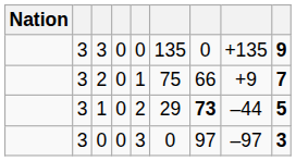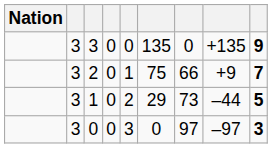row 4 | column 7: bold -> normal
